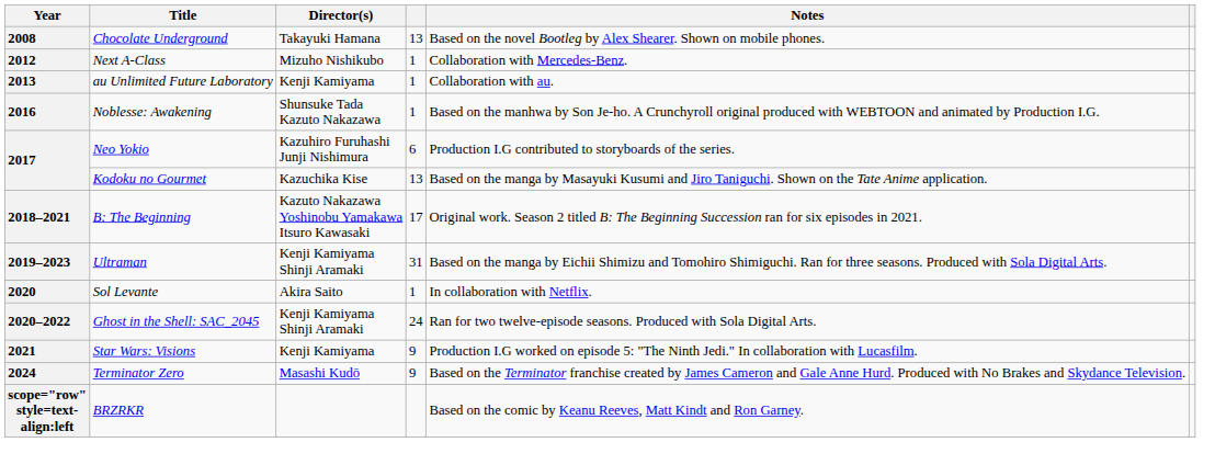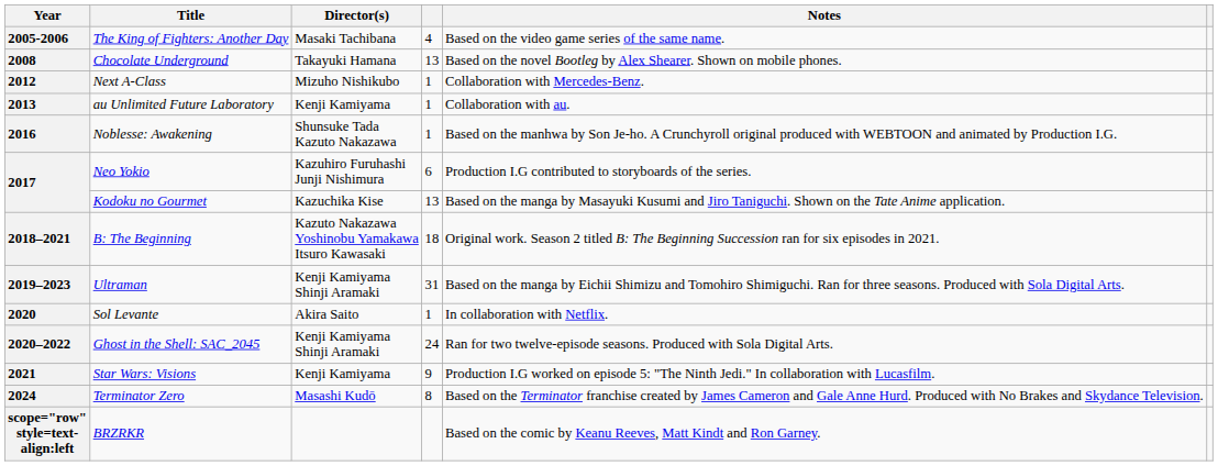+ row: 2005-2006 | The King of Fighters: Another Day | Masaki Tachibana | 4 | Based on the video game series of the same name.
2018–2021 | column 4: 17 -> 18
2024 | column 4: 9 -> 8
